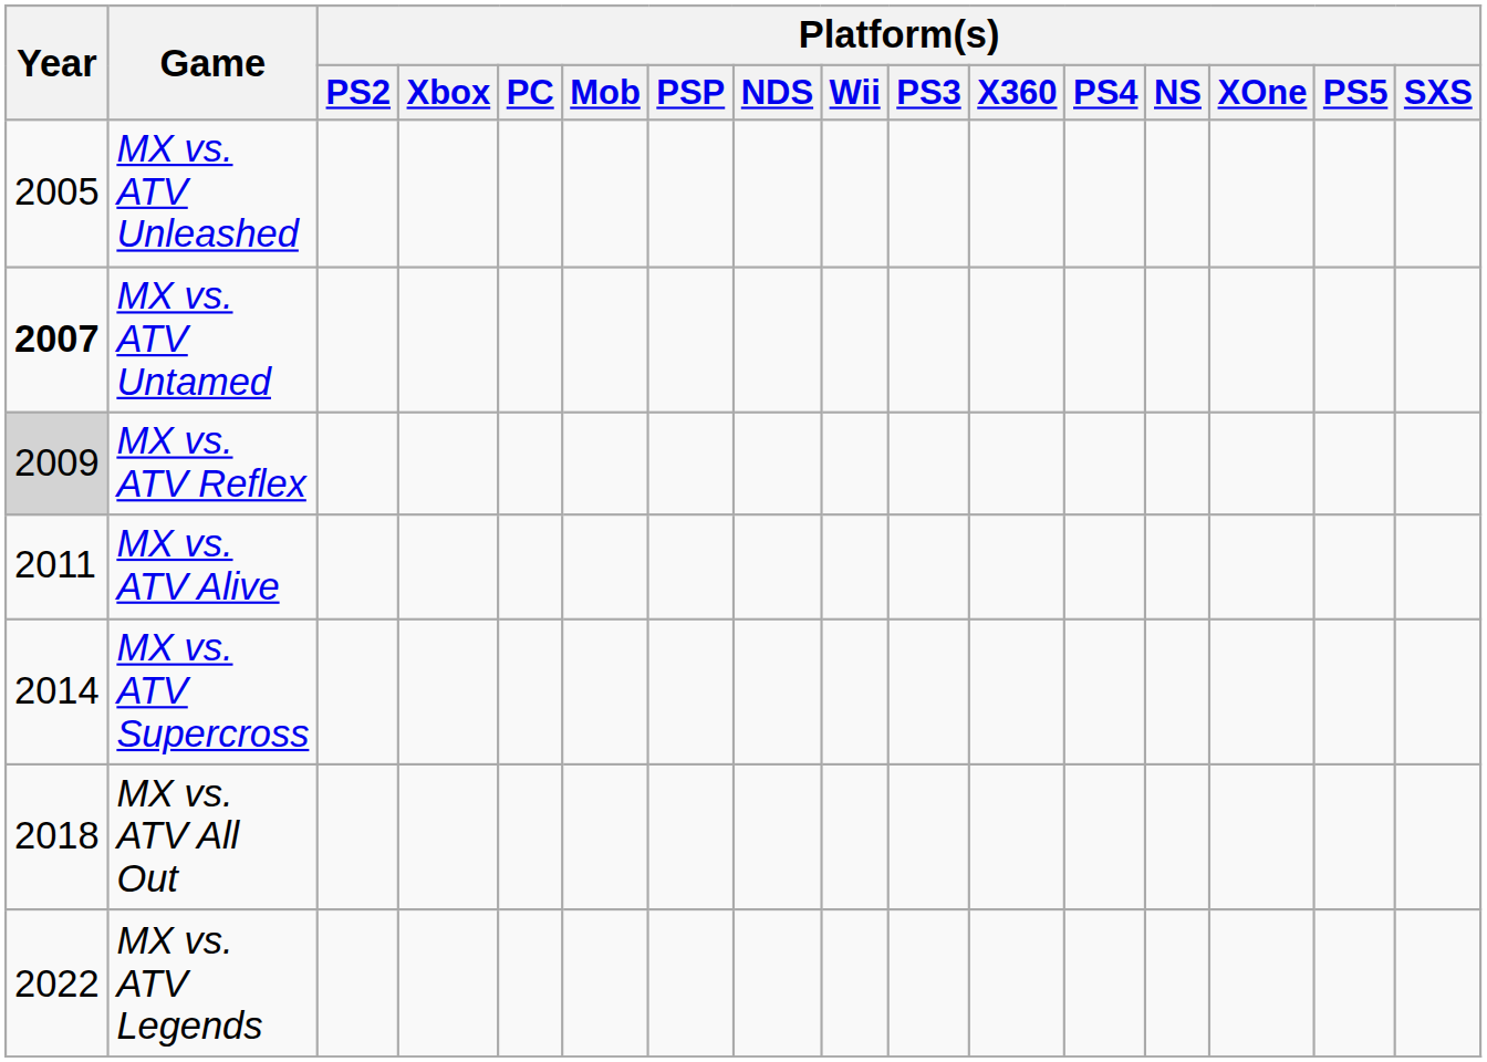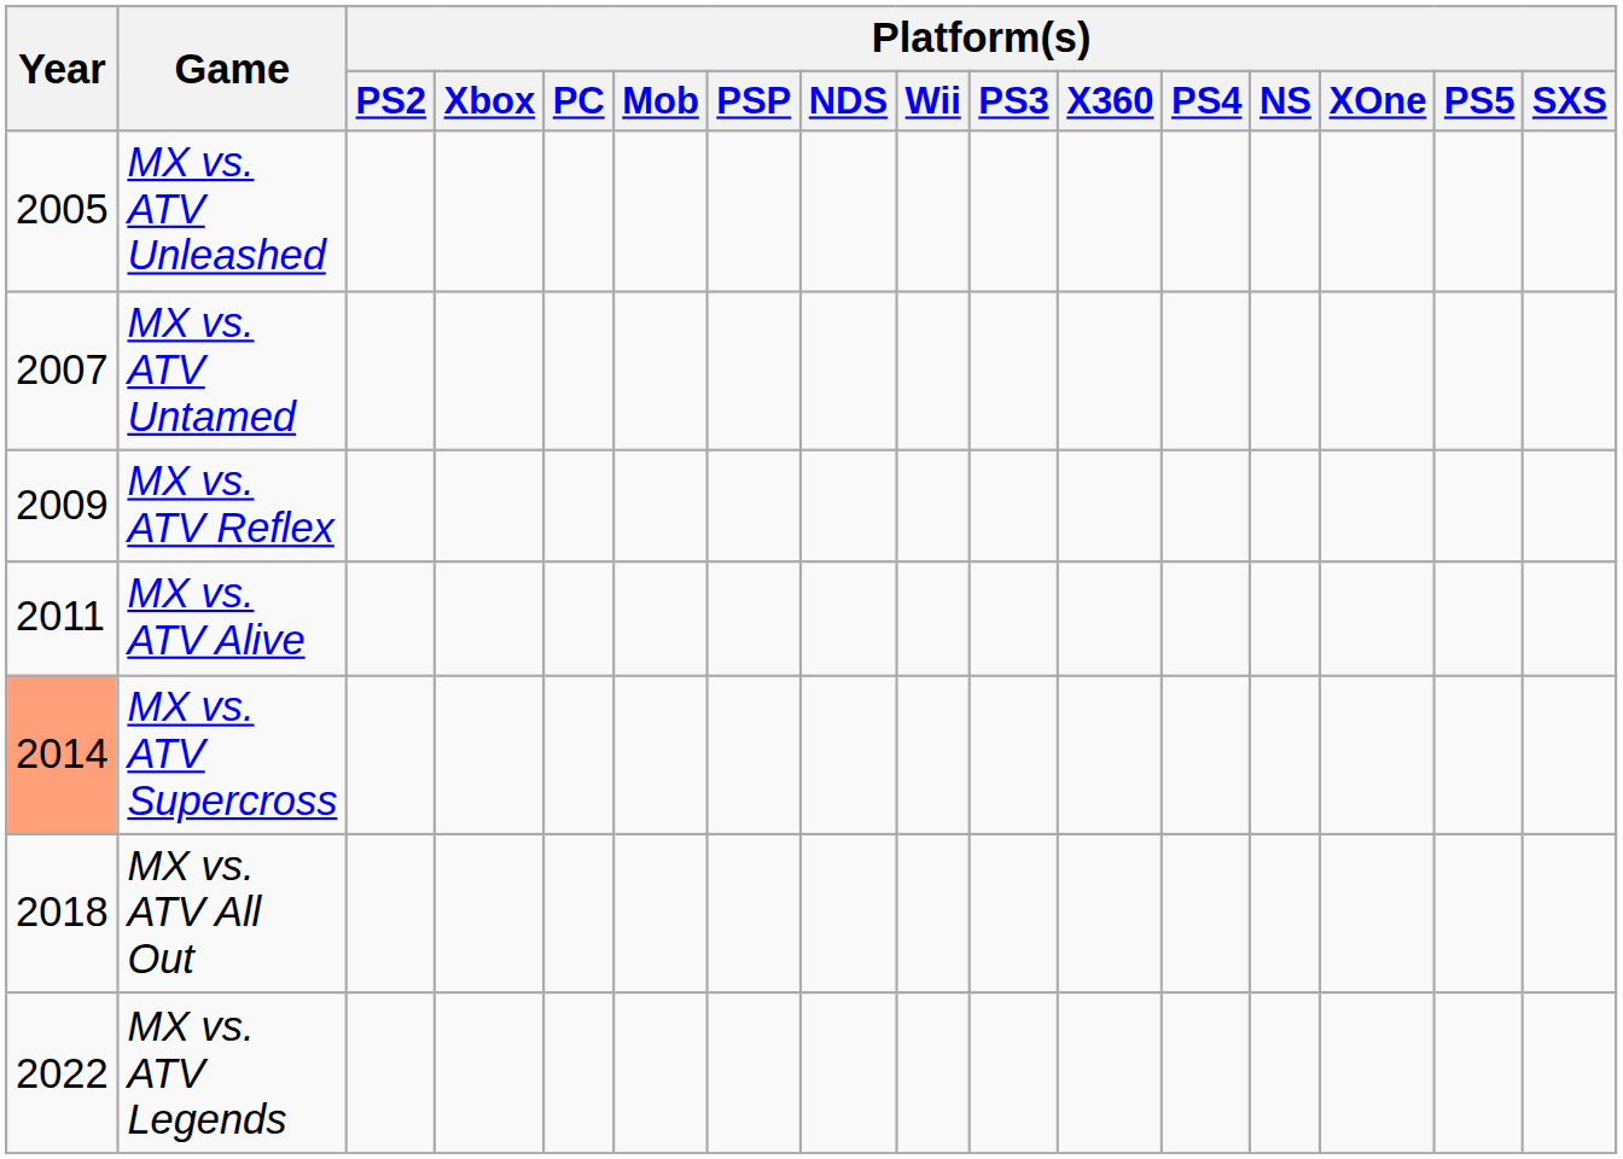MX vs. ATV Untamed | Year: bold -> normal
MX vs. ATV Reflex | Year: lightgrey background -> no background
MX vs. ATV Supercross | Year: no background -> lightsalmon background
